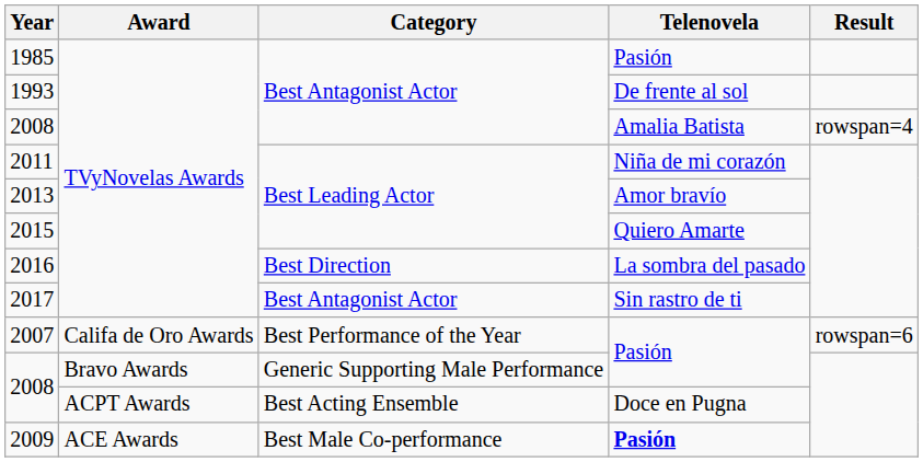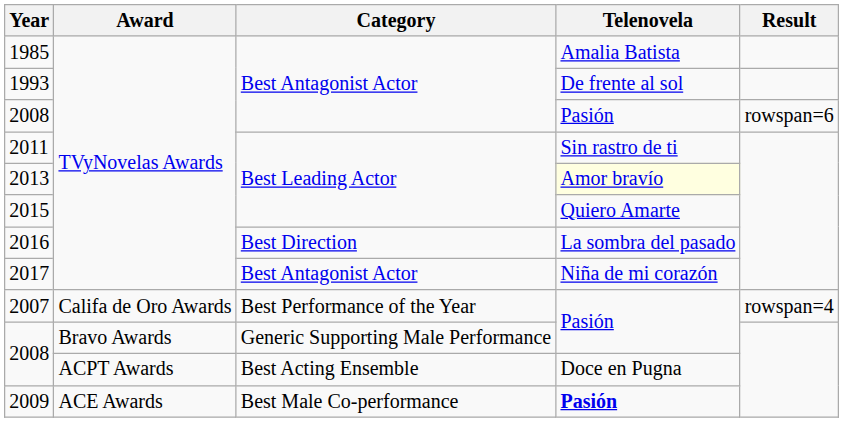1985 | Telenovela: Pasión -> Amalia Batista
2008 / Best Antagonist Actor | Telenovela: Amalia Batista -> Pasión
2008 / Best Antagonist Actor | Result: rowspan=4 -> rowspan=6
2011 | Telenovela: Niña de mi corazón -> Sin rastro de ti
2013 | Telenovela: no background -> lightyellow background
2017 | Telenovela: Sin rastro de ti -> Niña de mi corazón
2007 | Result: rowspan=6 -> rowspan=4
